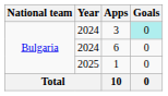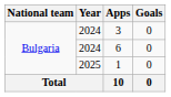3 | Goals: paleturquoise background -> no background
